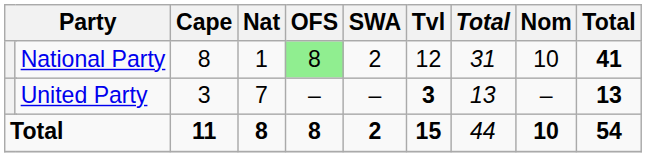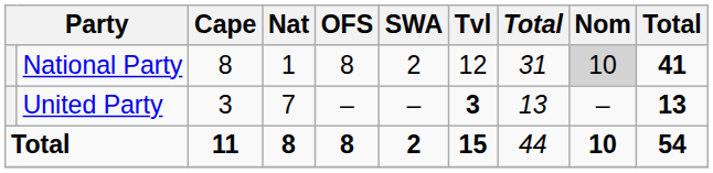National Party | OFS: lightgreen background -> no background
National Party | Nom: no background -> lightgrey background
